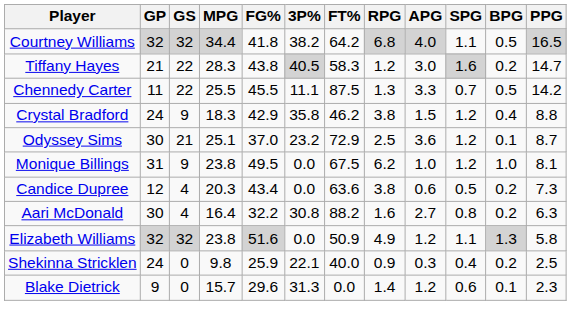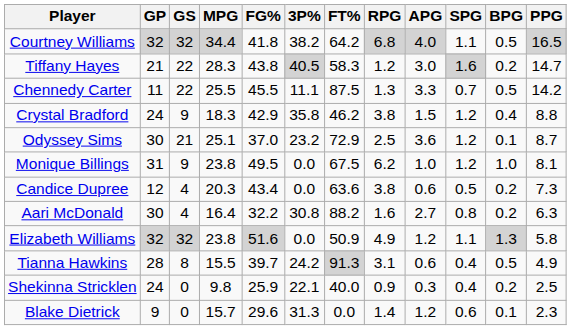+ row: Tianna Hawkins | 28 | 8 | 15.5 | 39.7 | 24.2 | 91.3 | 3.1 | 0.6 | 0.4 | 0.5 | 4.9
